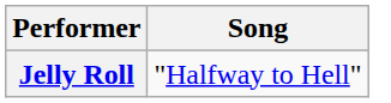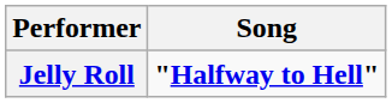Jelly Roll | Song: normal -> bold
